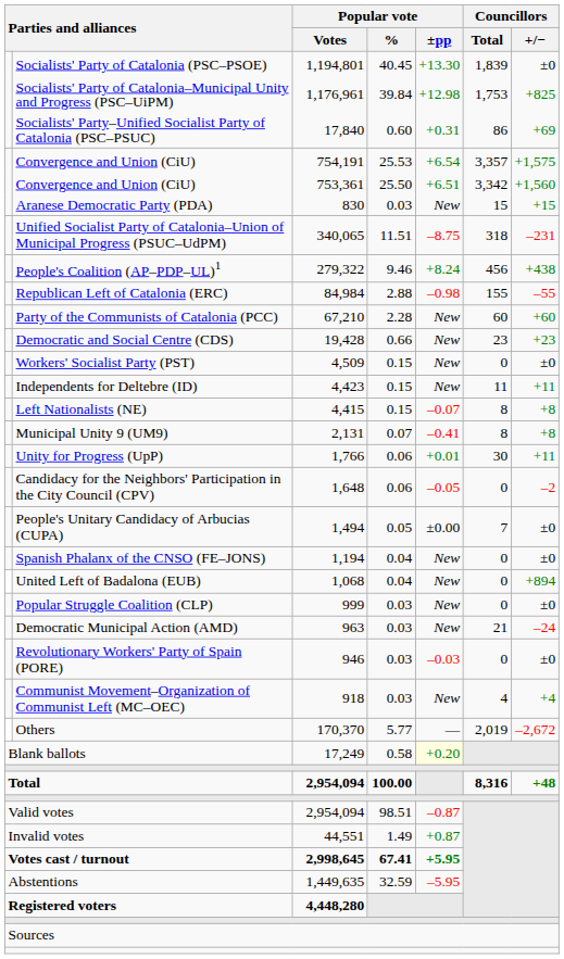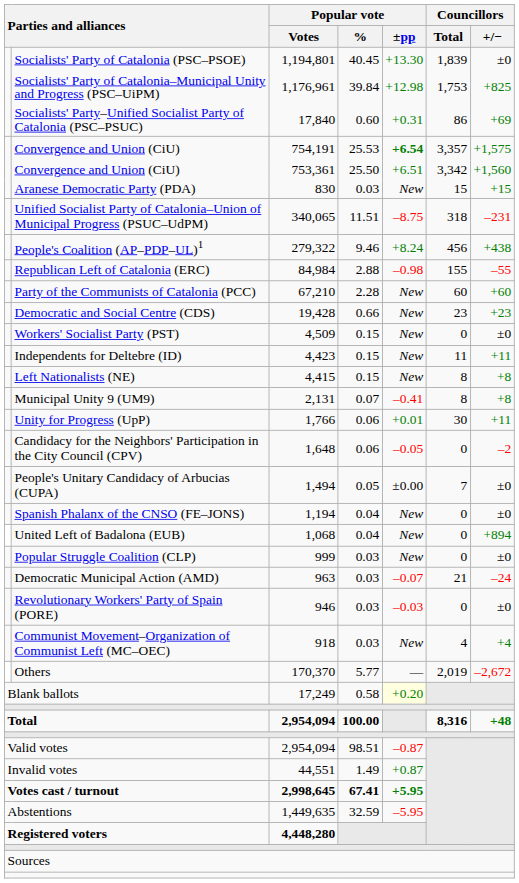Convergence and Union (CiU) / 754,191 | Popular vote / ±pp: normal -> bold
Left Nationalists (NE) | Popular vote / ±pp: –0.07 -> New
Democratic Municipal Action (AMD) | Popular vote / ±pp: New -> –0.07
